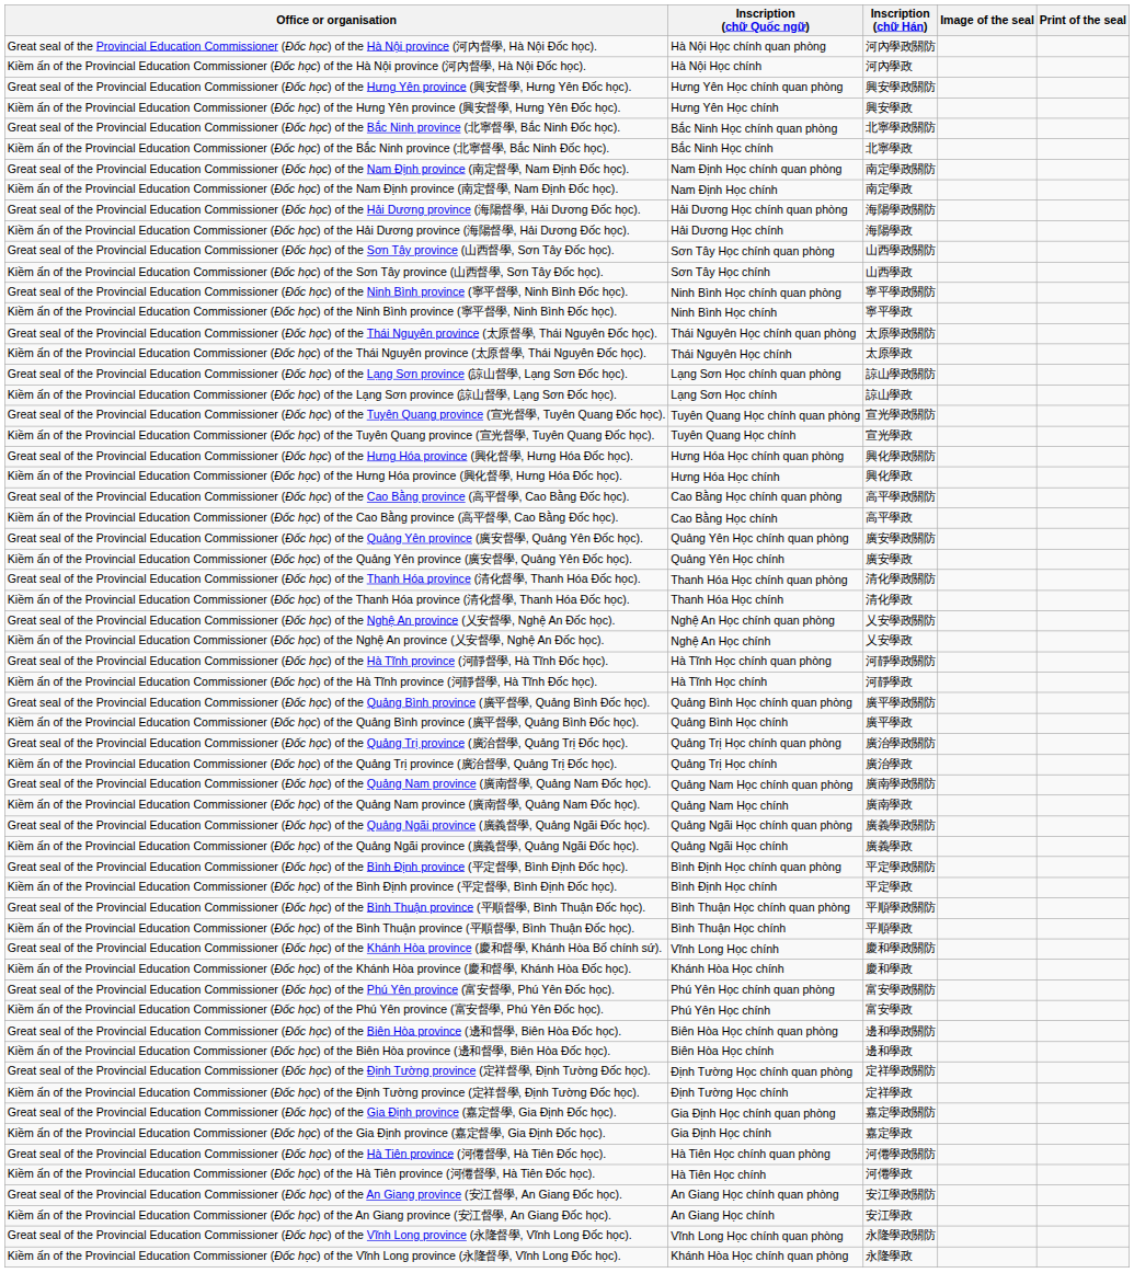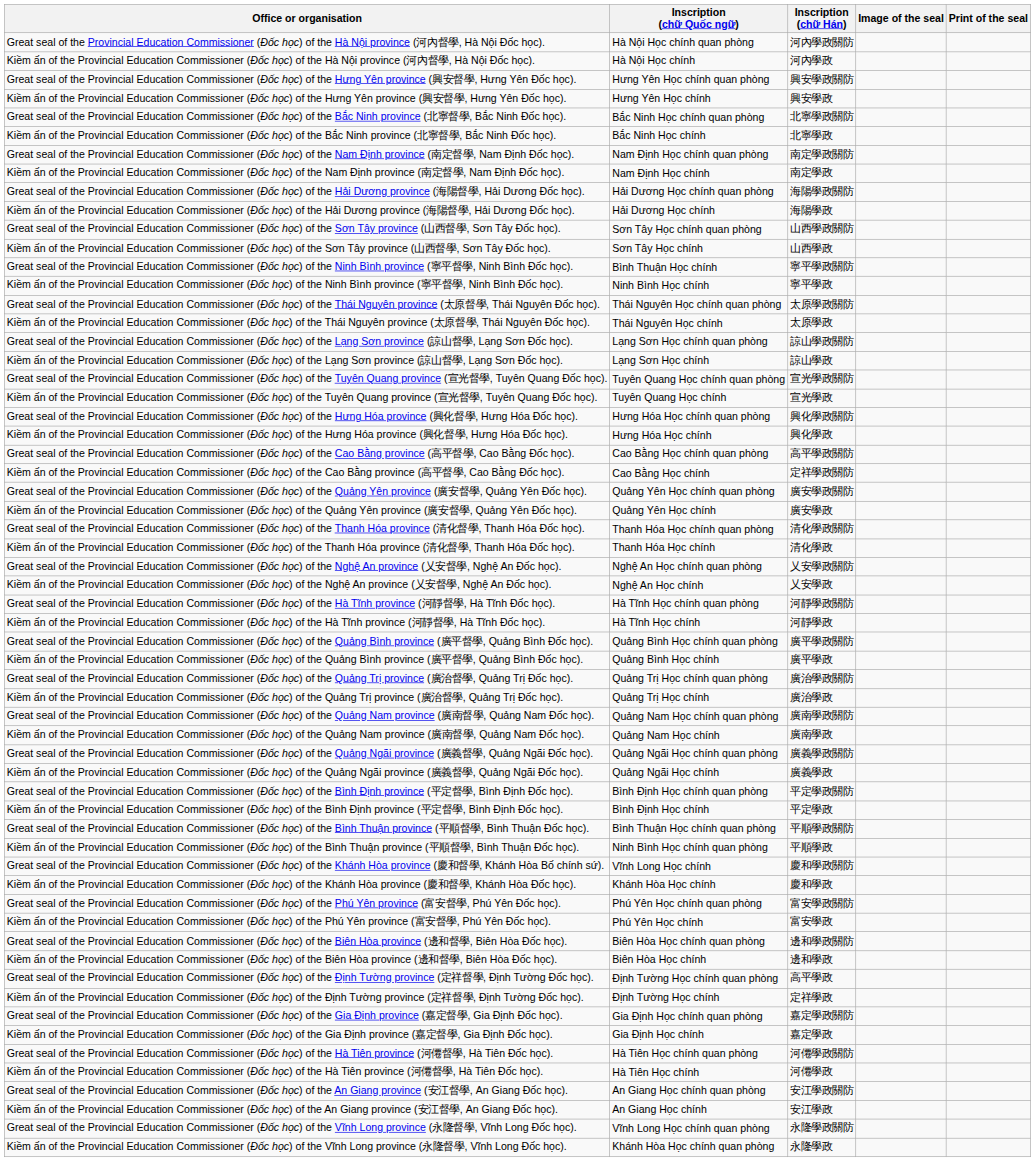row 14 | Inscription (chữ Quốc ngữ): Ninh Bình Học chính quan phòng -> Bình Thuận Học chính
row 25 | Inscription (chữ Hán): 高平學政 -> 定祥學政關防
row 45 | Inscription (chữ Quốc ngữ): Bình Thuận Học chính -> Ninh Bình Học chính quan phòng
row 52 | Inscription (chữ Hán): 定祥學政關防 -> 高平學政
